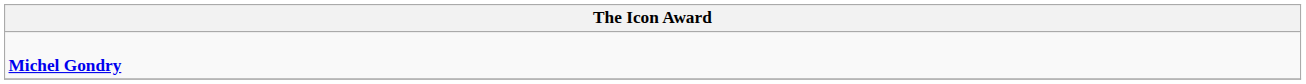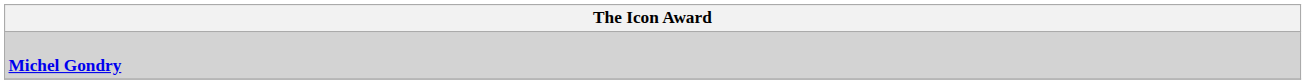row 2 | column 1: no background -> lightgrey background
